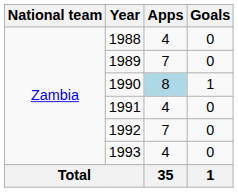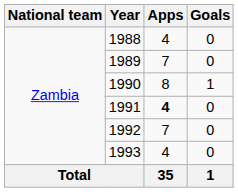1990 | Apps: lightblue background -> no background
1991 | Apps: normal -> bold
